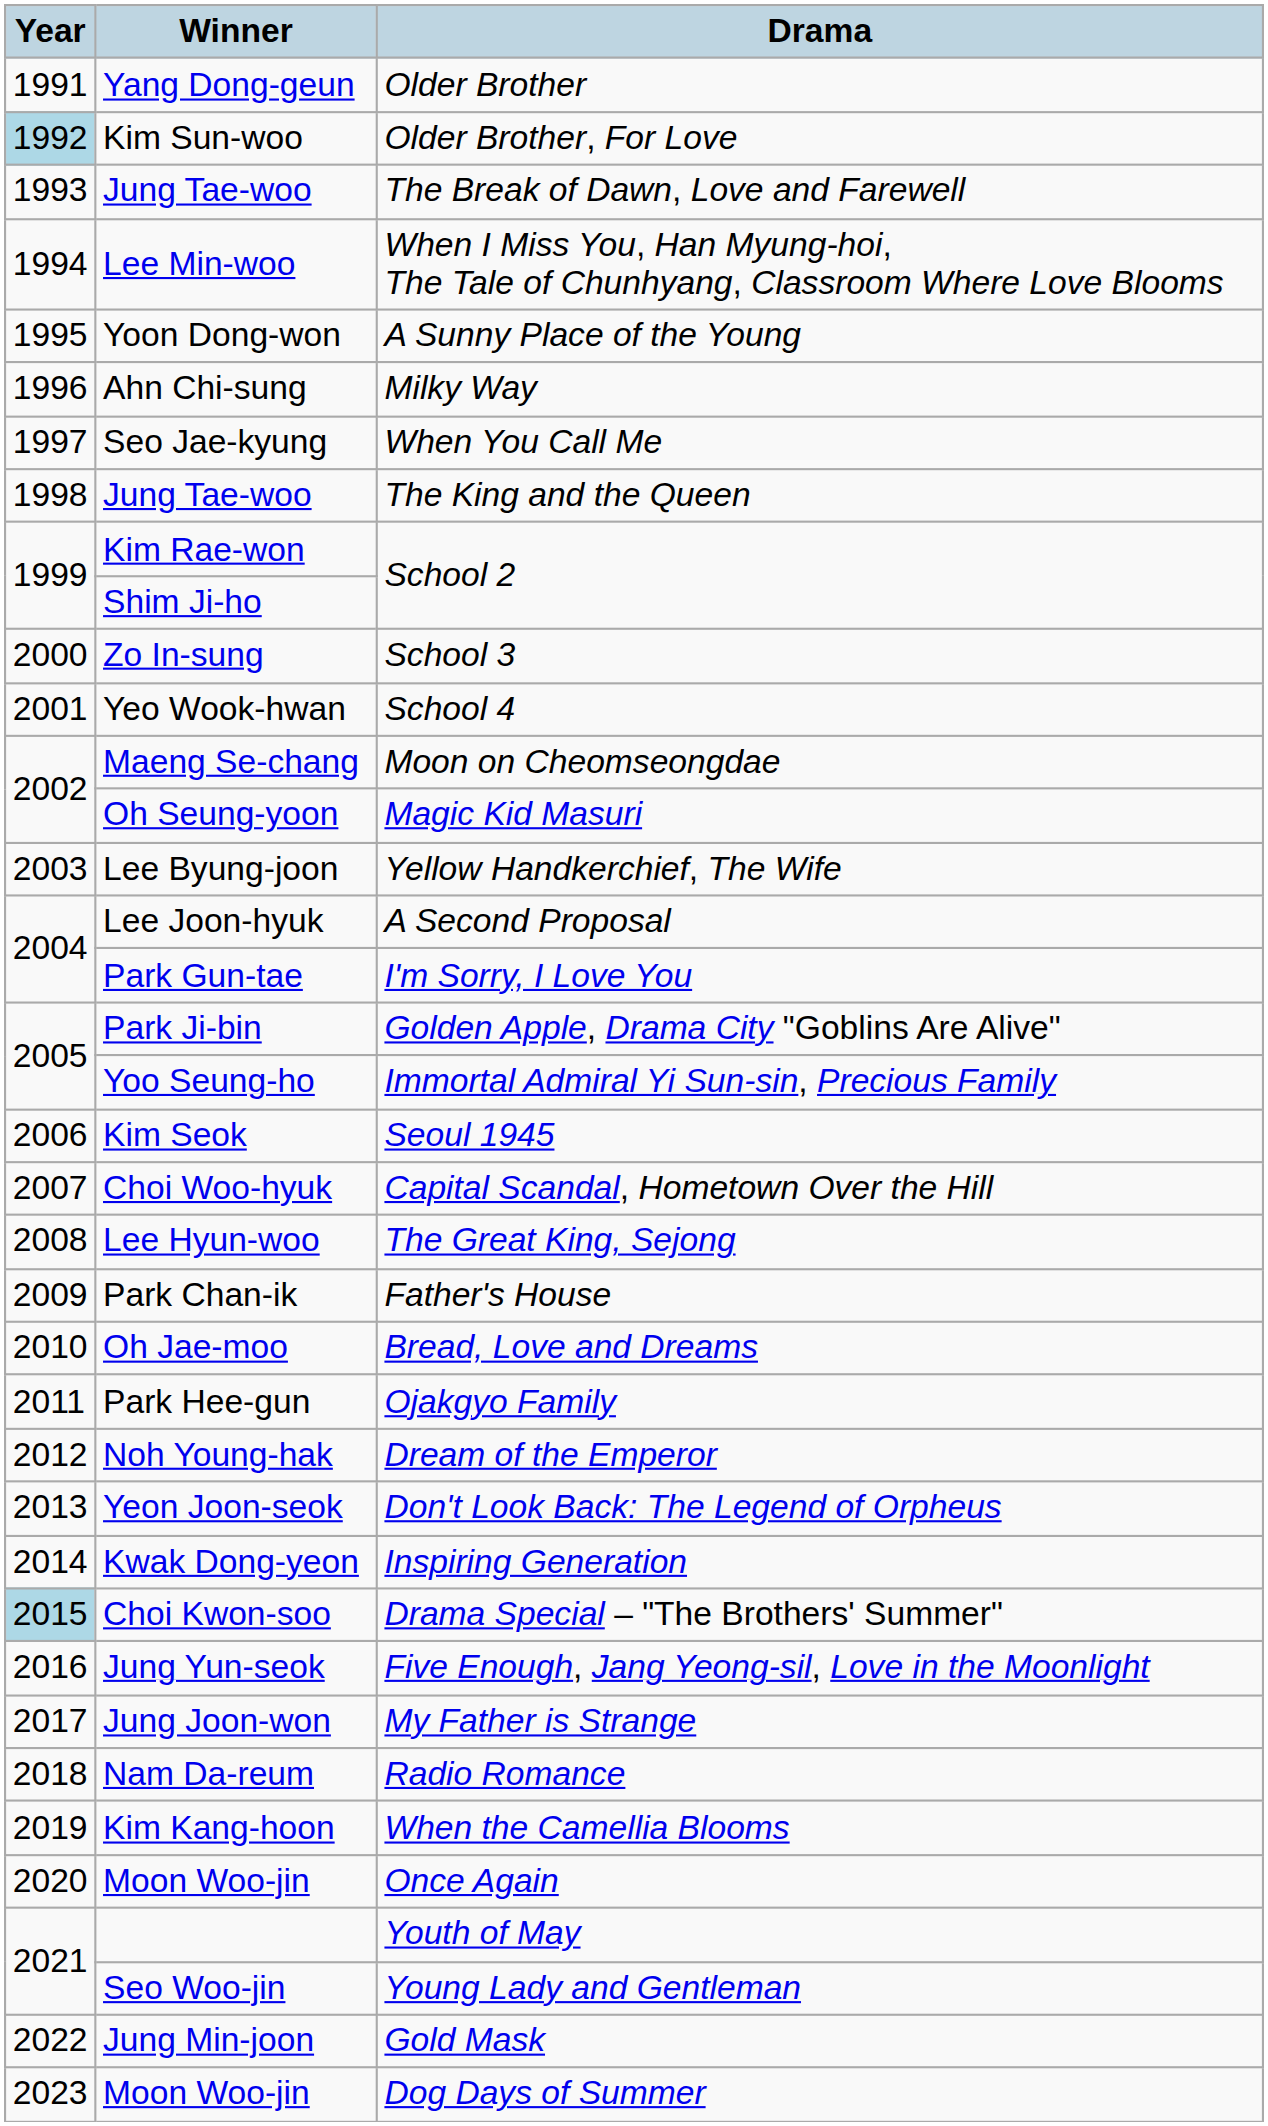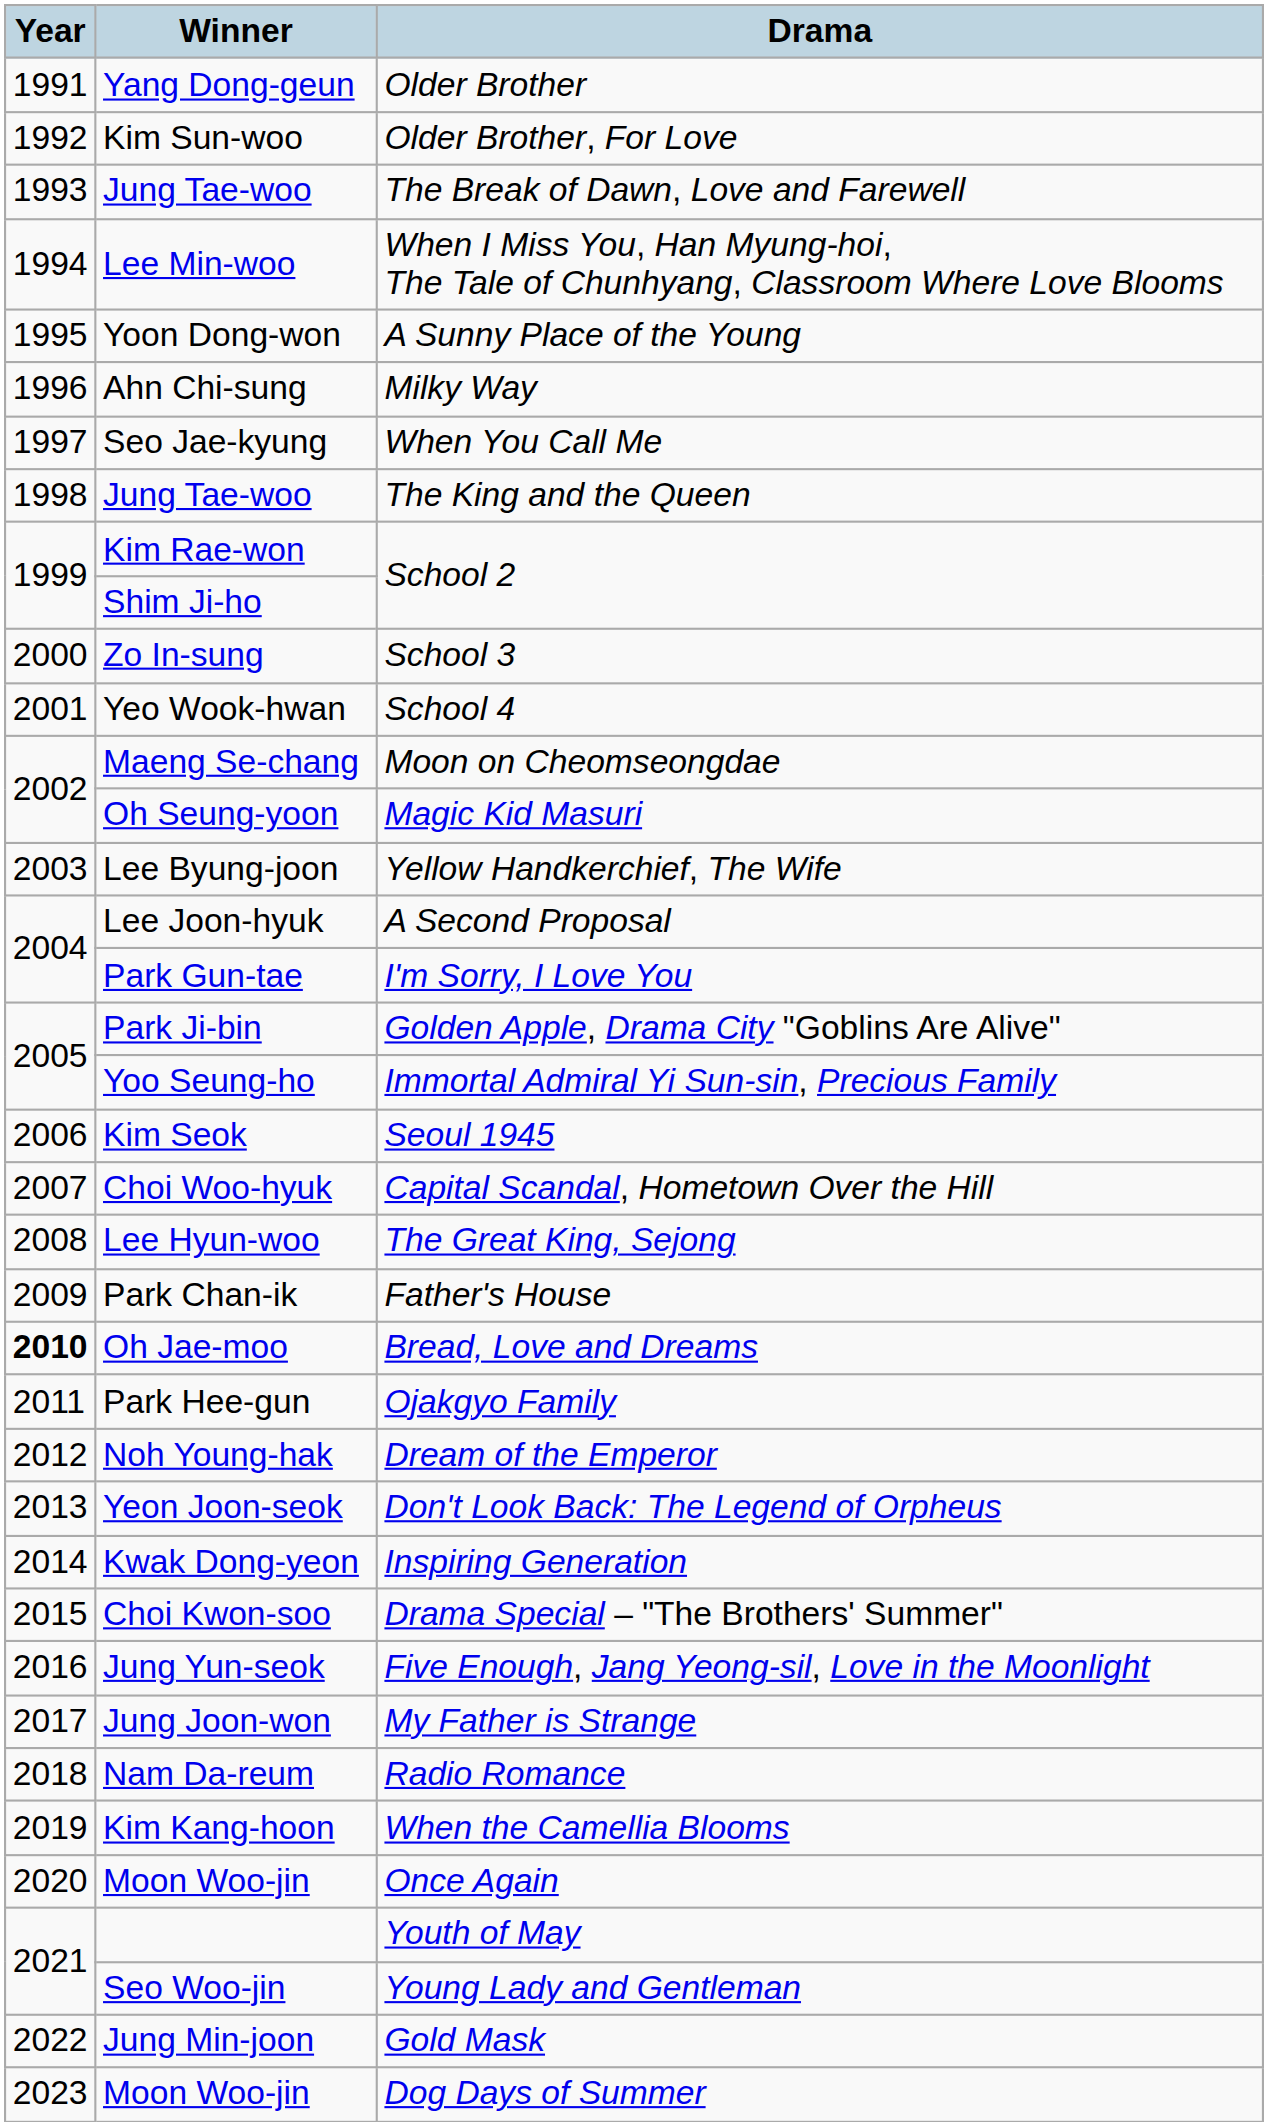Older Brother, For Love | Year: lightblue background -> no background
Bread, Love and Dreams | Year: normal -> bold
Drama Special – "The Brothers' Summer" | Year: lightblue background -> no background
